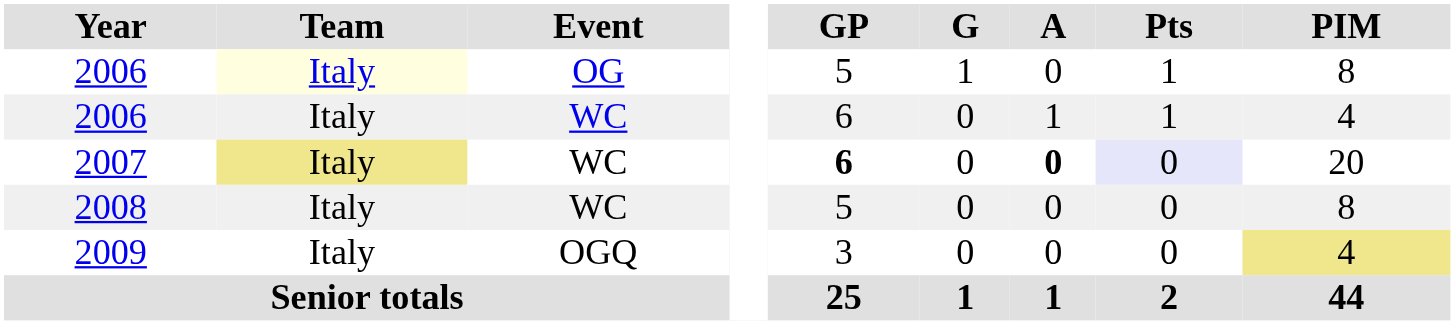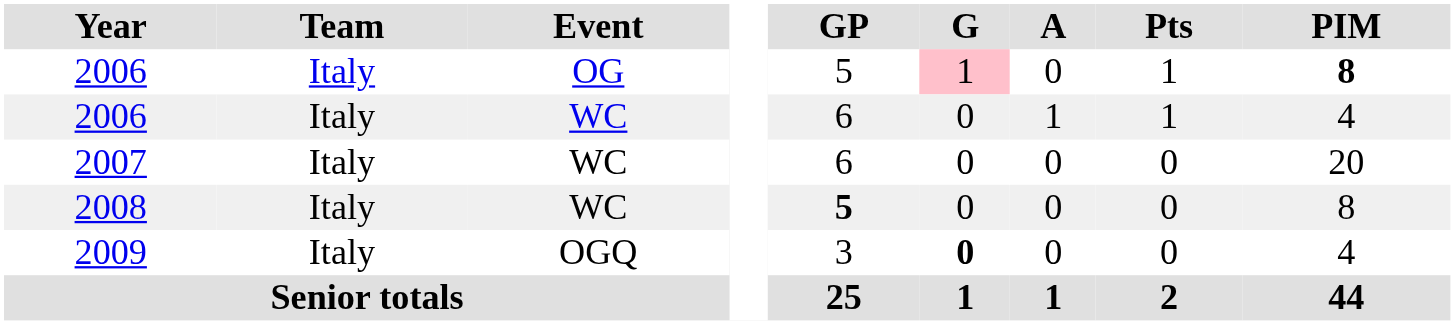2006 / OG | Team: lightyellow background -> no background
2006 / OG | G: no background -> pink background
2006 / OG | PIM: normal -> bold
2007 | Team: khaki background -> no background
2007 | GP: bold -> normal
2007 | A: bold -> normal
2007 | Pts: lavender background -> no background
2008 | GP: normal -> bold
2009 | G: normal -> bold
2009 | PIM: khaki background -> no background
